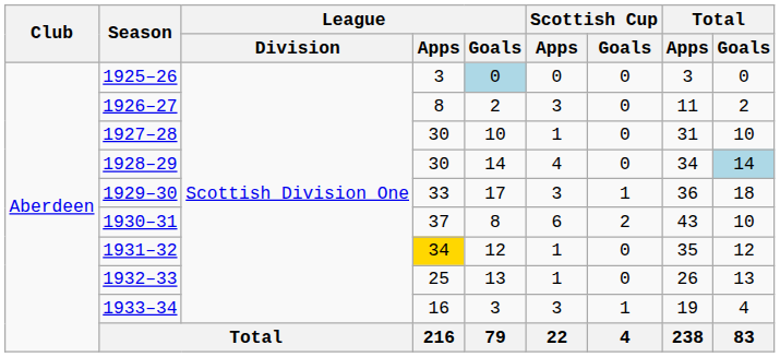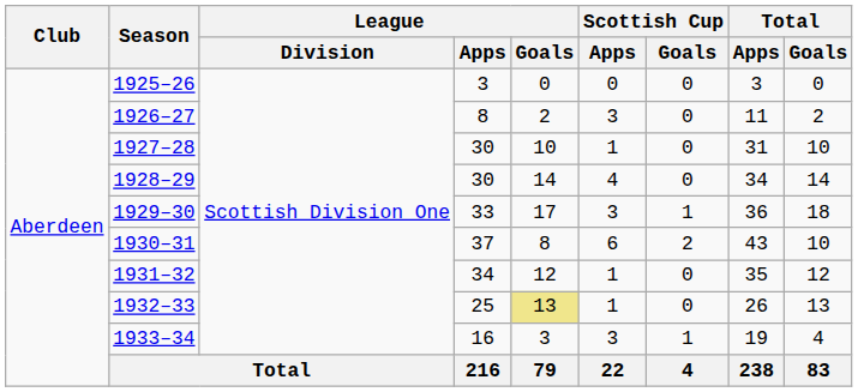1925–26 | League / Goals: lightblue background -> no background
1928–29 | Total / Goals: lightblue background -> no background
1931–32 | League / Apps: gold background -> no background
1932–33 | League / Goals: no background -> khaki background
